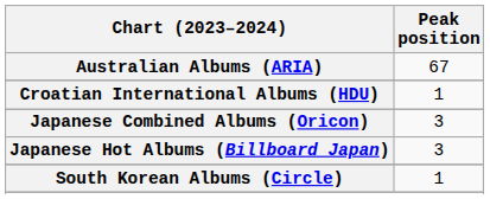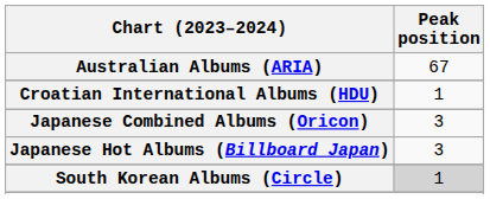South Korean Albums (Circle) | Peak position: no background -> lightgrey background
